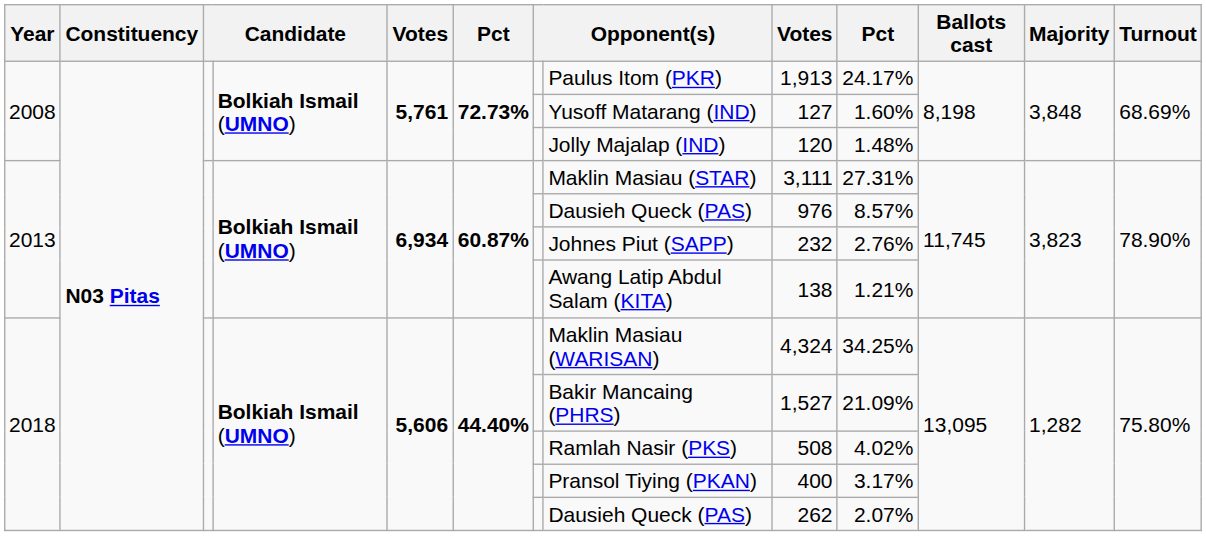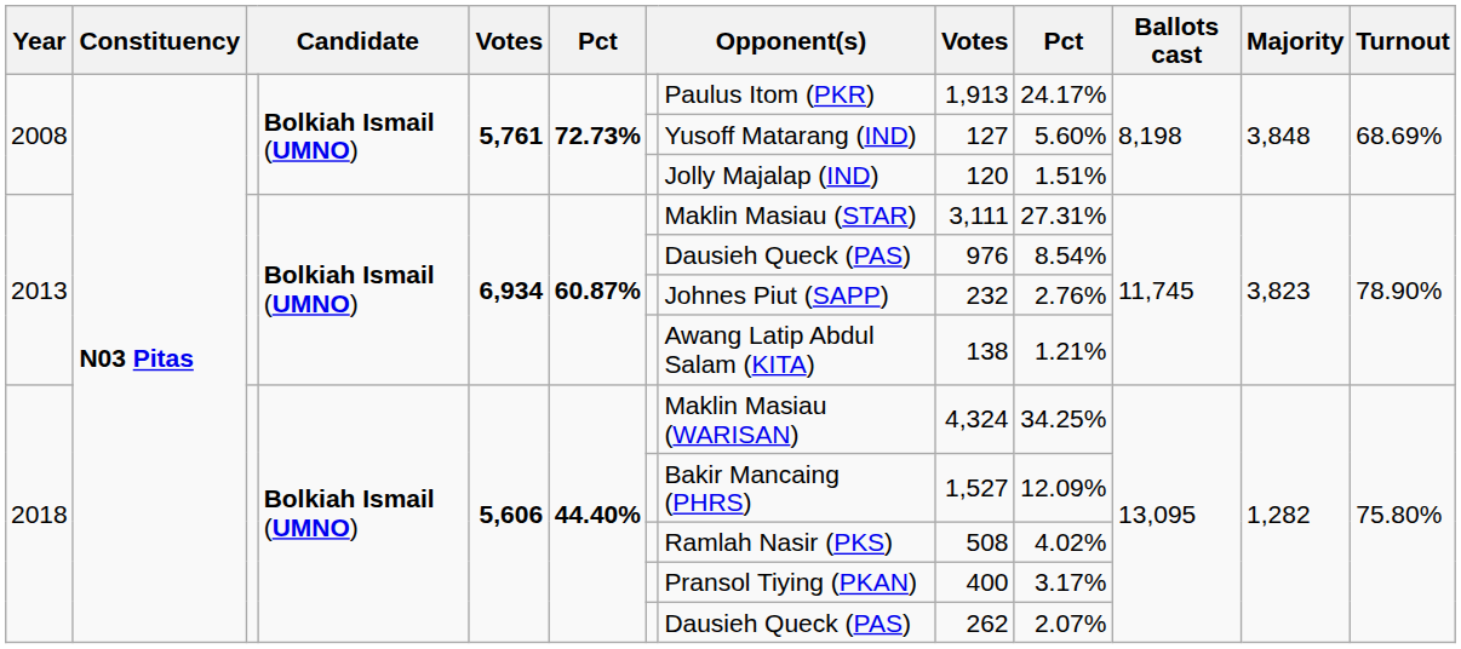row 3 | column 10: 1.60% -> 5.60%
row 4 | column 10: 1.48% -> 1.51%
row 6 | column 10: 8.57% -> 8.54%
row 10 | column 10: 21.09% -> 12.09%
